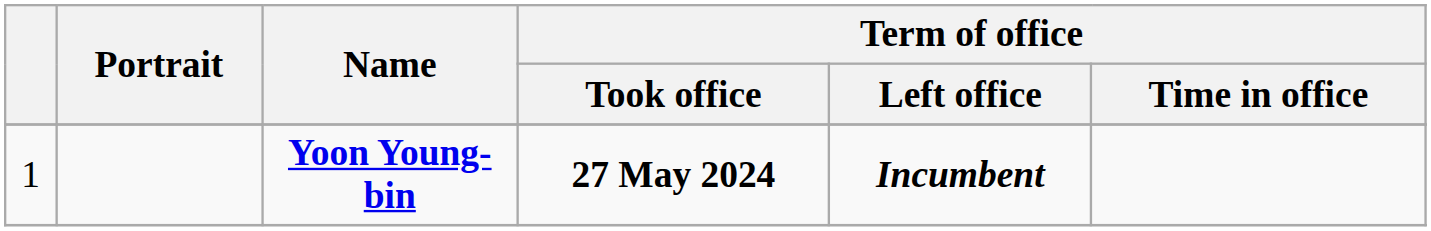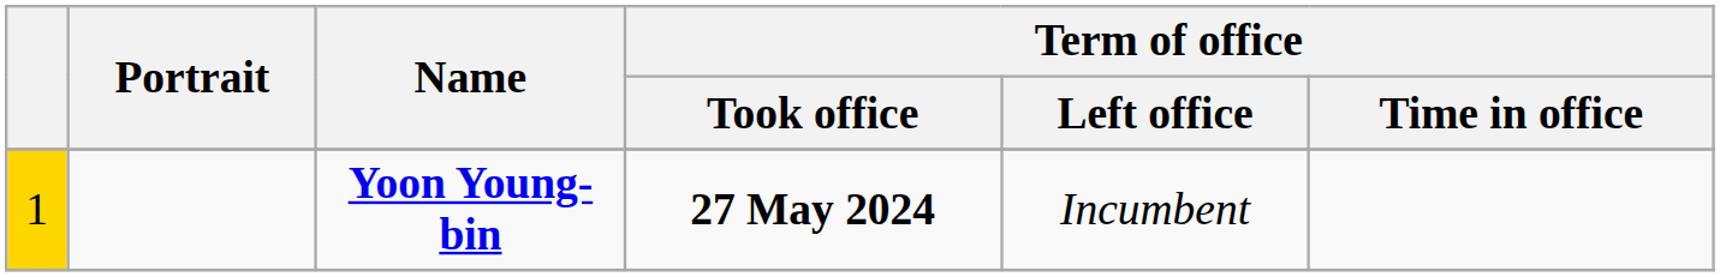Yoon Young-bin | column 1: no background -> gold background
Yoon Young-bin | Term of office / Left office: bold -> normal
